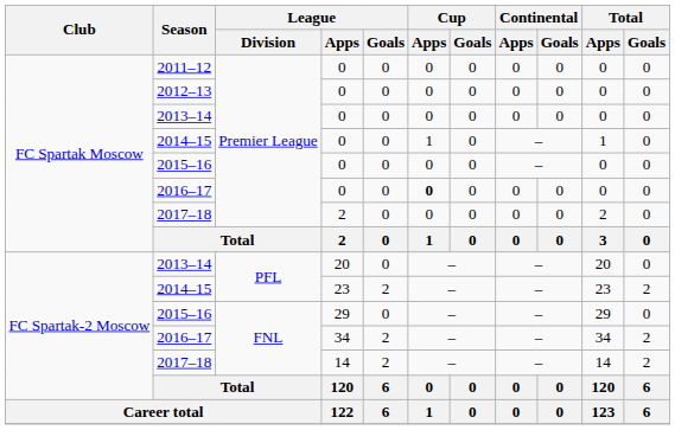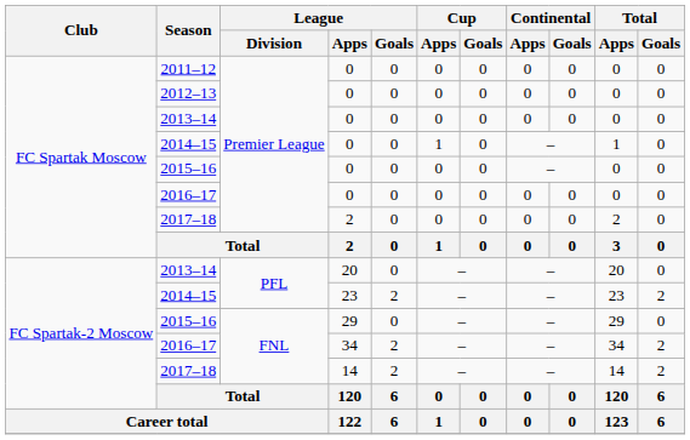2016–17 / 0 | Cup / Apps: bold -> normal
